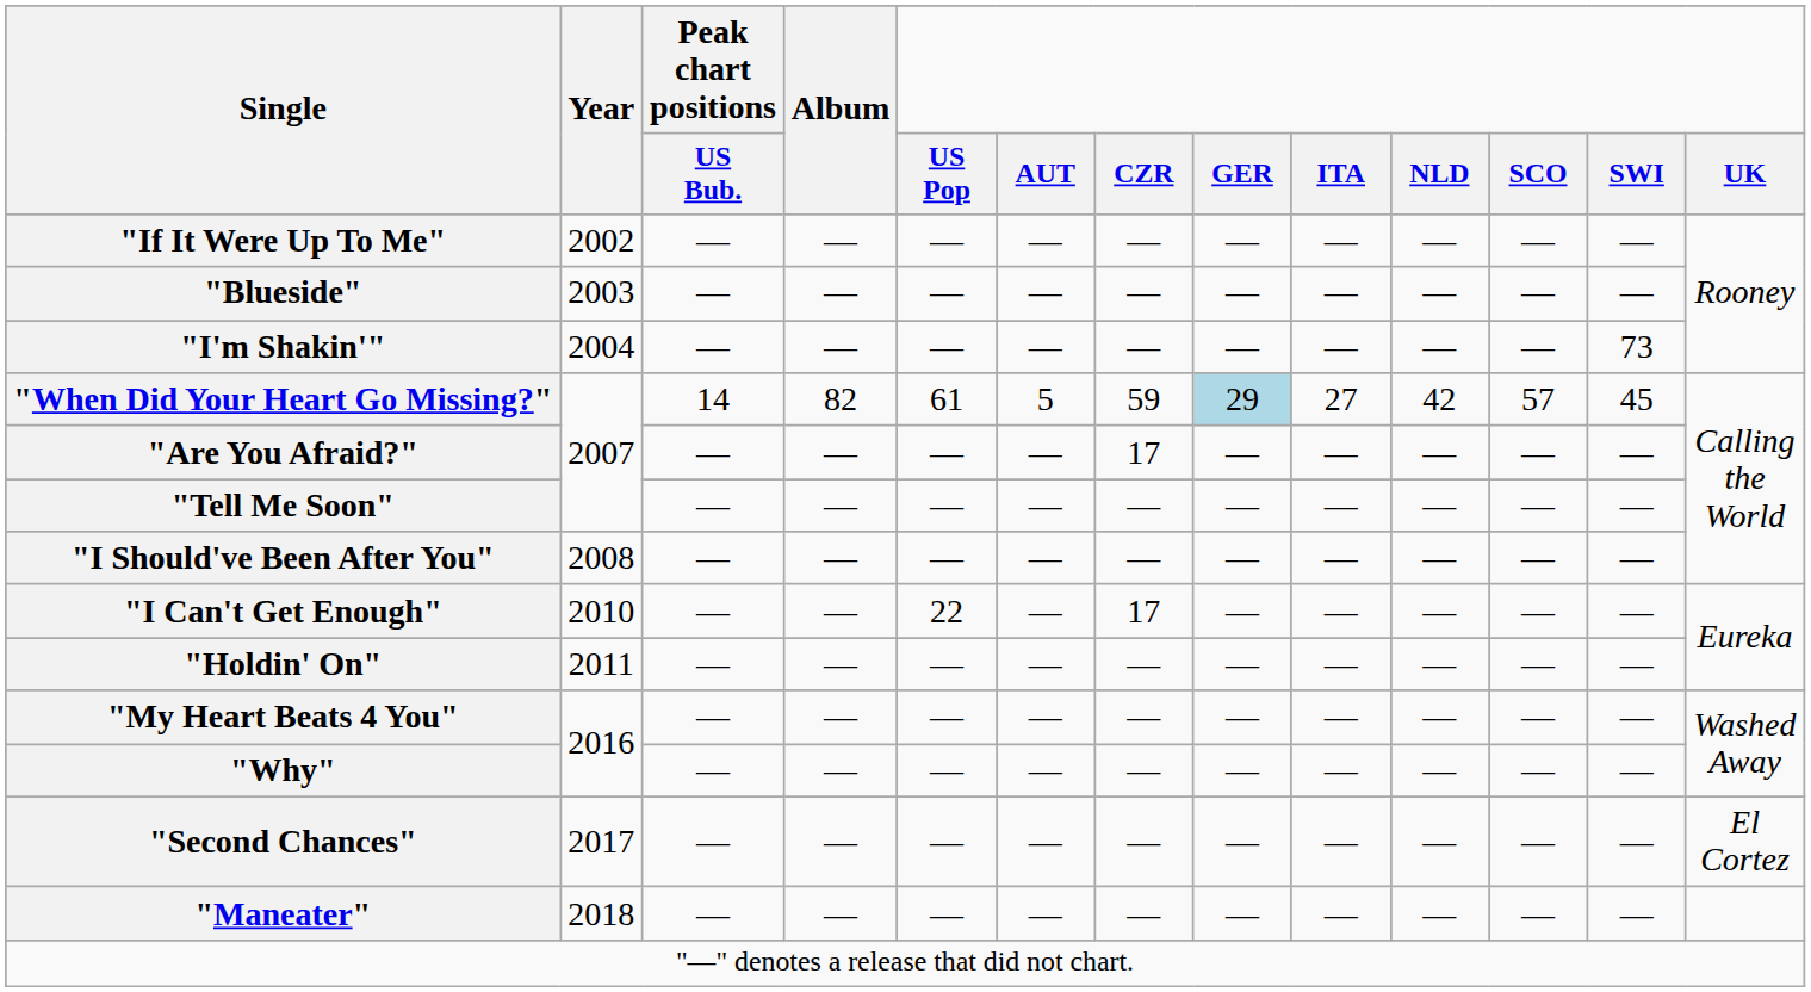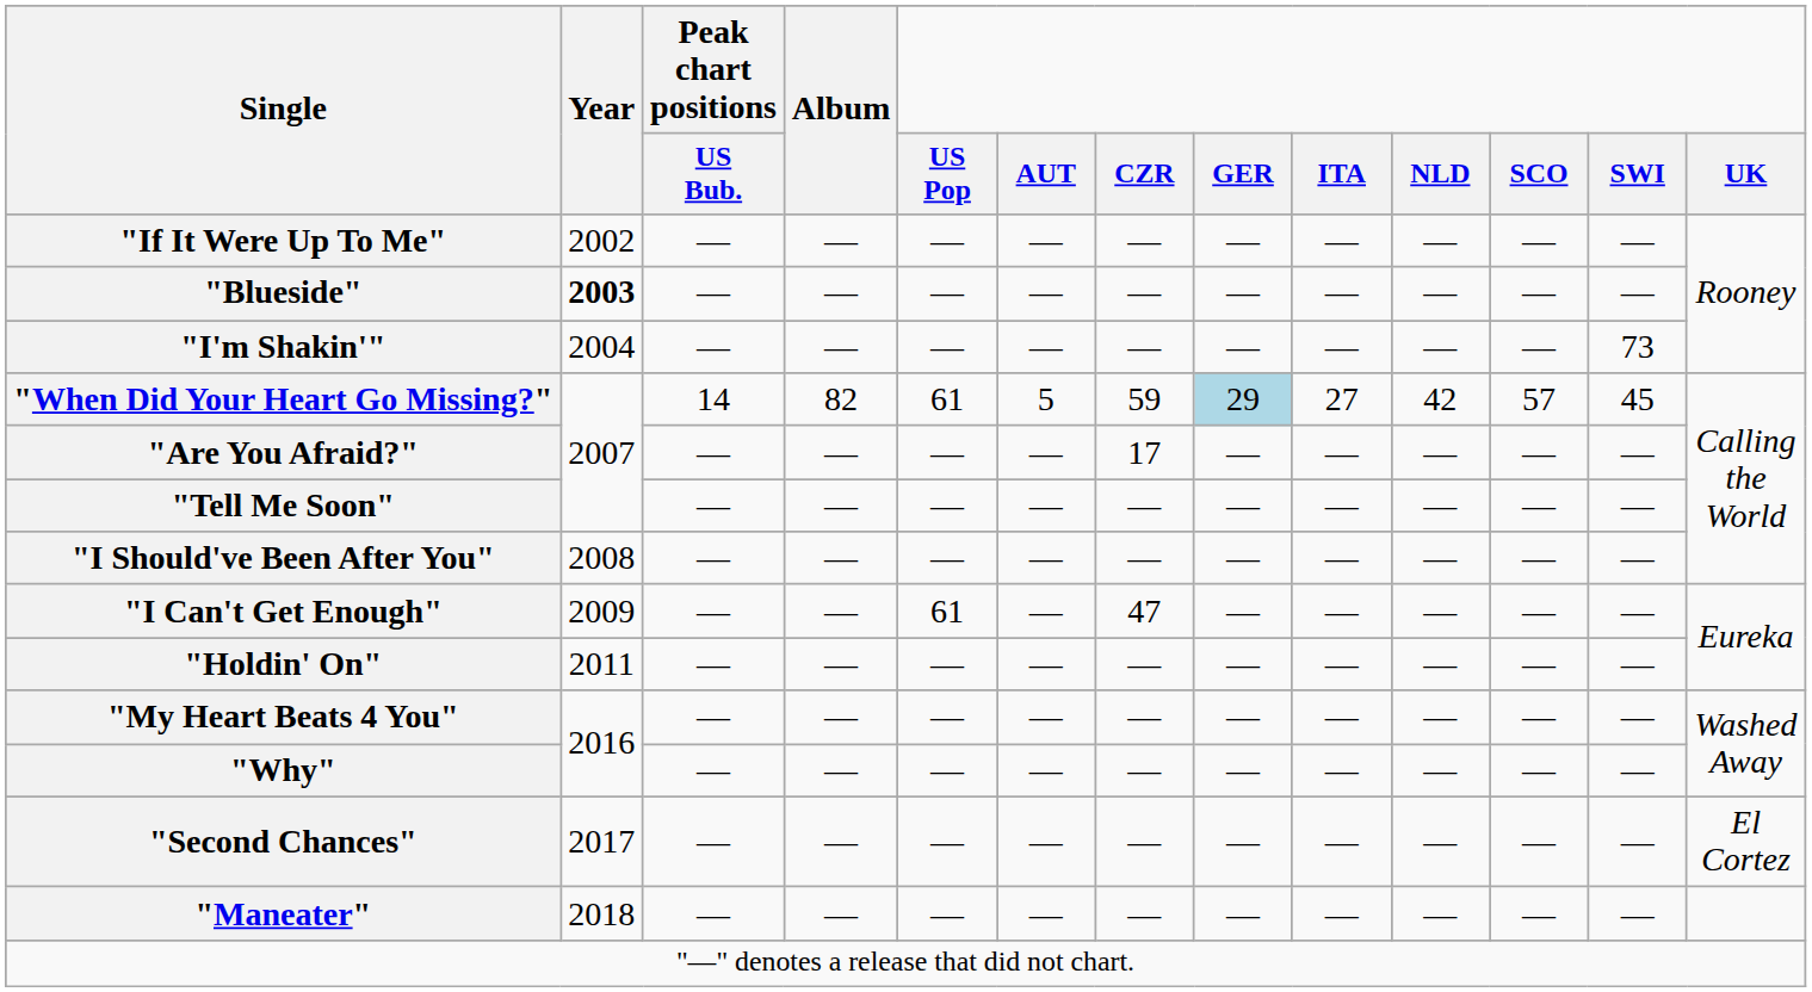"Blueside" | Year: normal -> bold
"I Can't Get Enough" | Year: 2010 -> 2009
"I Can't Get Enough" | US Pop: 22 -> 61
"I Can't Get Enough" | CZR: 17 -> 47
